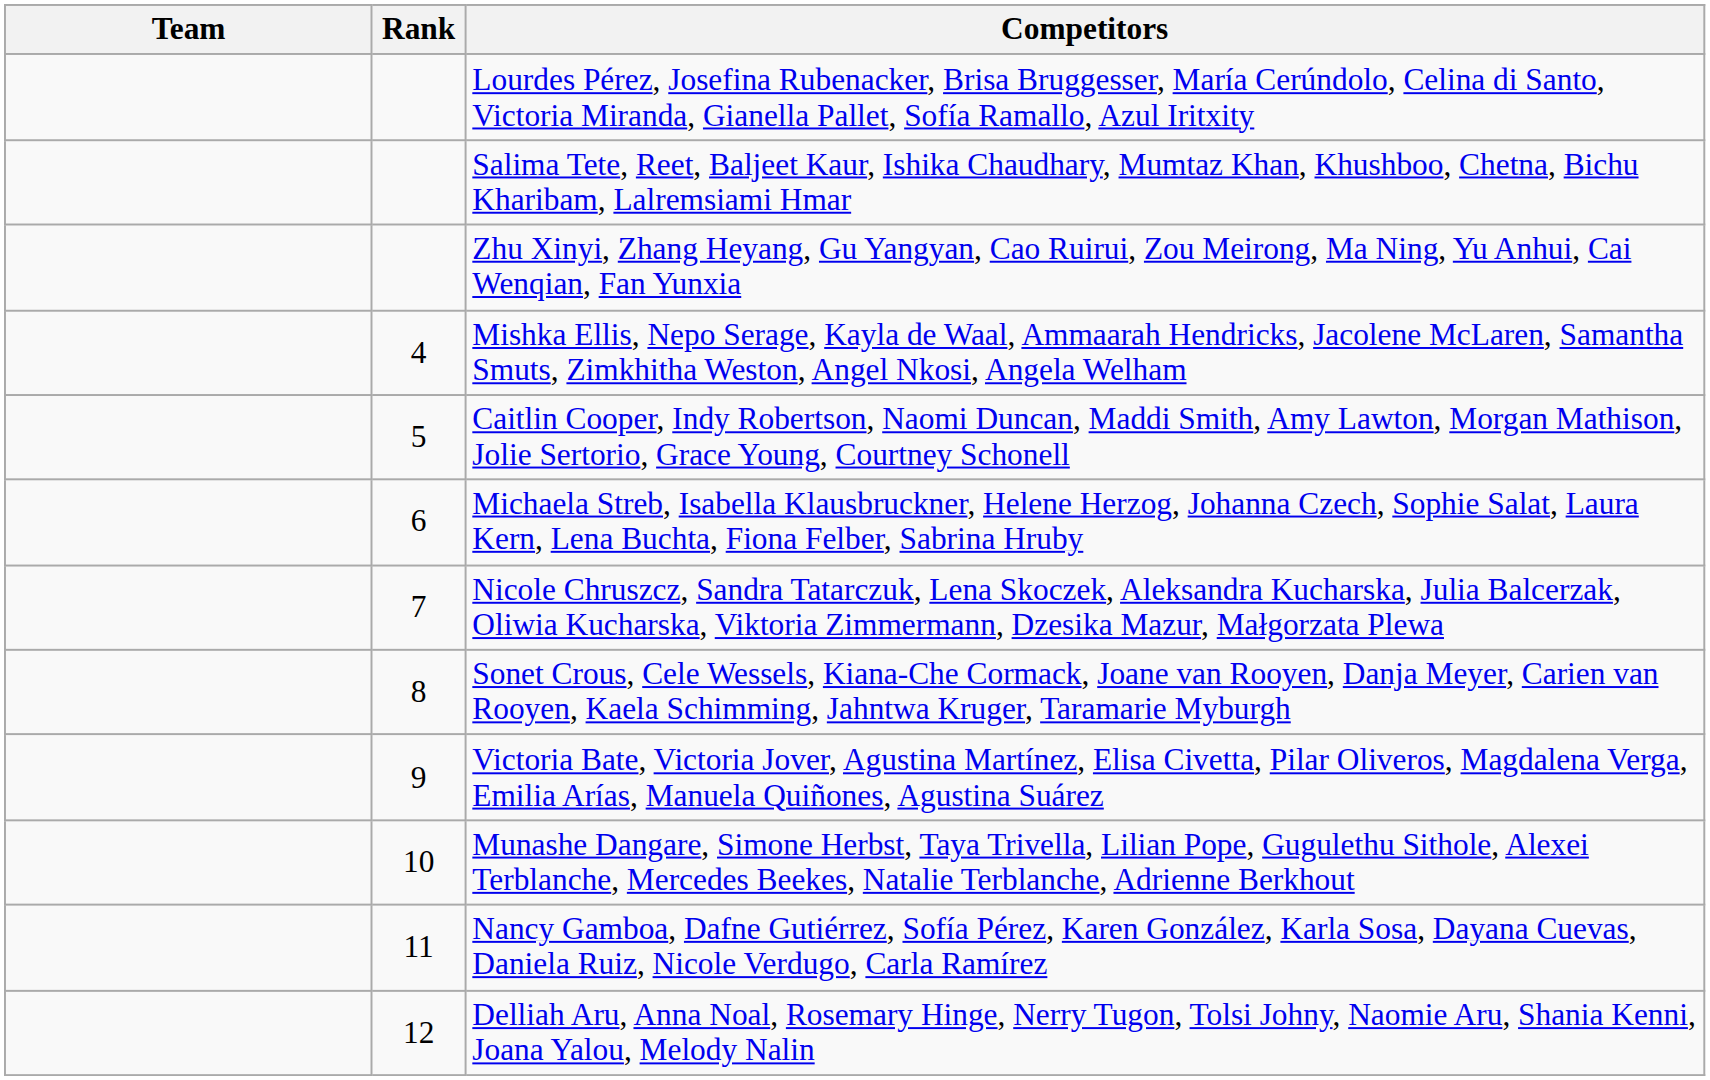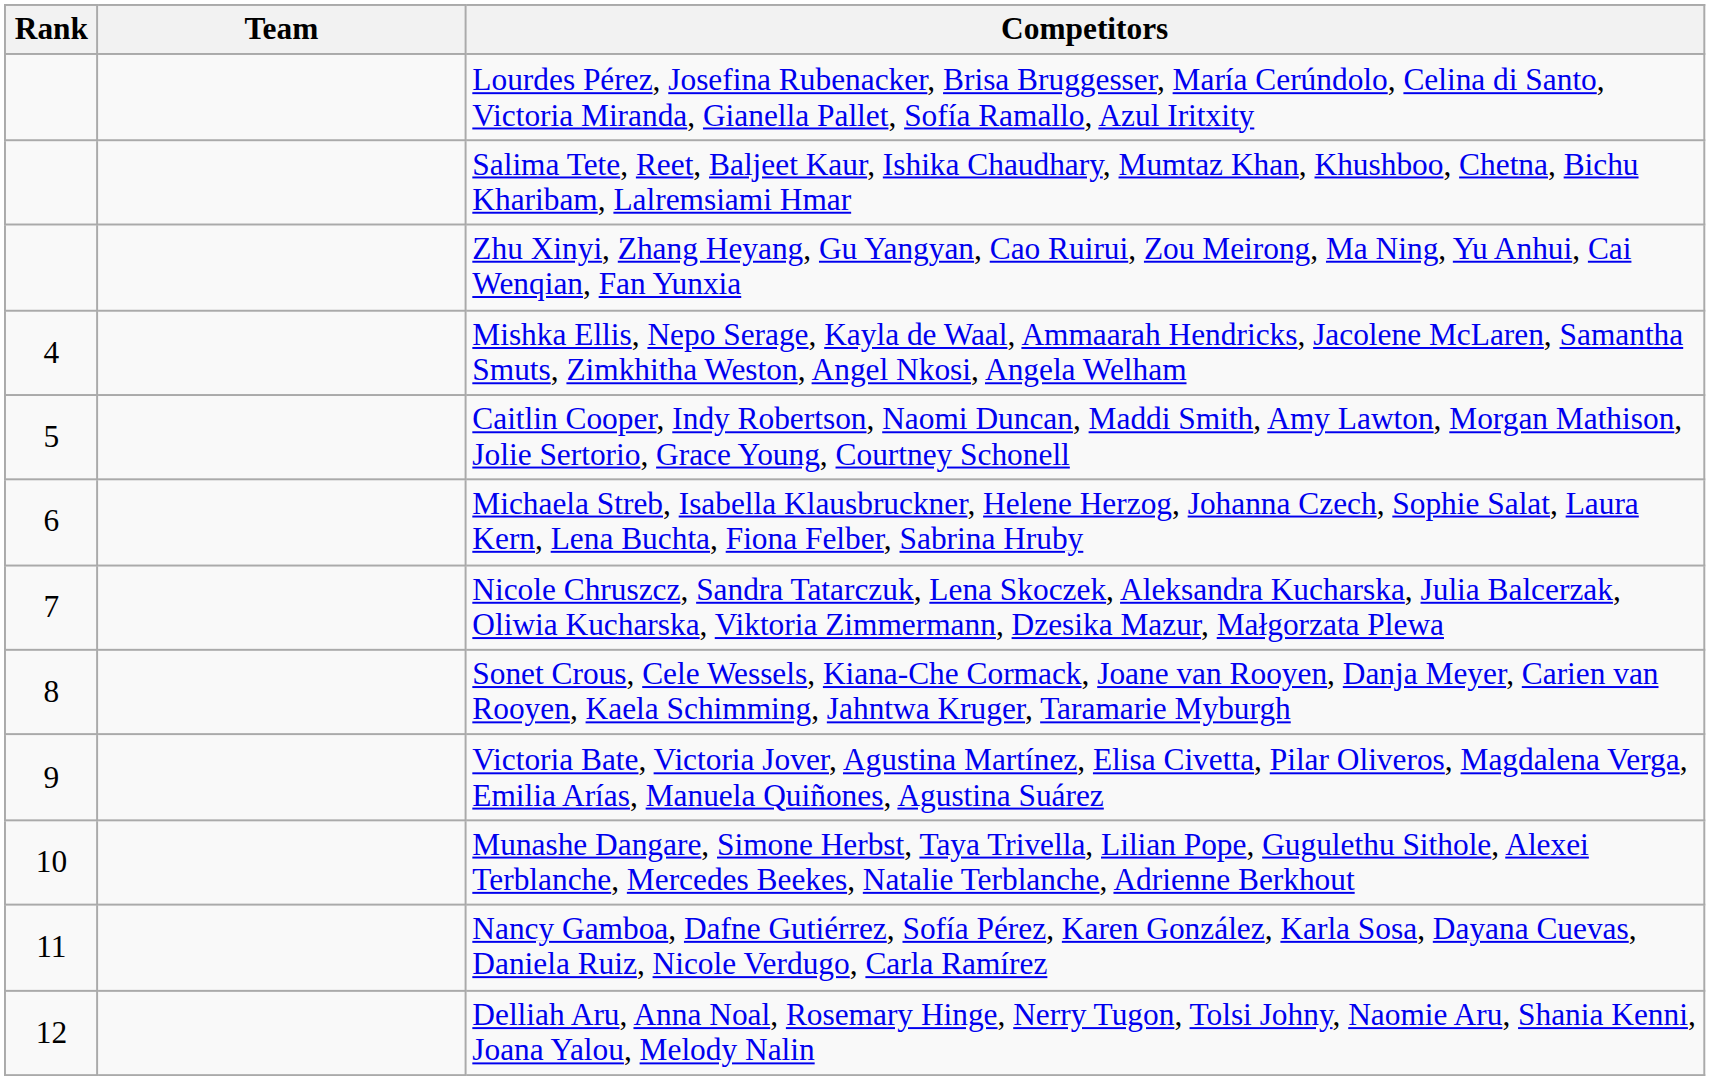columns swapped: Rank <-> Team
